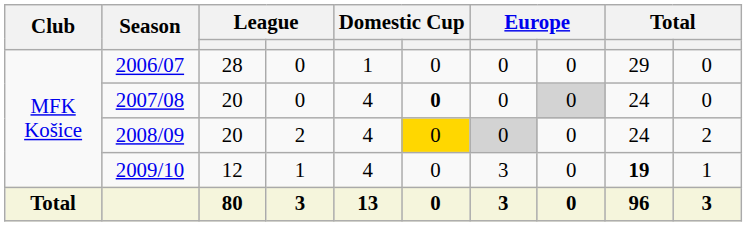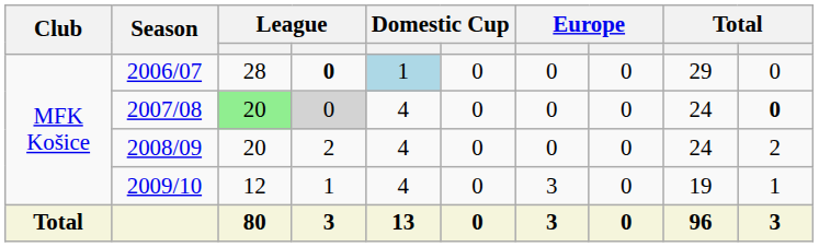2006/07 | column 4: normal -> bold
2006/07 | column 5: no background -> lightblue background
2007/08 | column 3: no background -> lightgreen background
2007/08 | column 4: no background -> lightgrey background
2007/08 | column 6: bold -> normal
2007/08 | column 8: lightgrey background -> no background
2007/08 | column 10: normal -> bold
2008/09 | column 6: gold background -> no background
2008/09 | column 7: lightgrey background -> no background
2009/10 | column 9: bold -> normal
